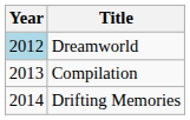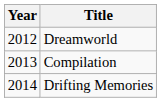Dreamworld | Year: lightblue background -> no background
